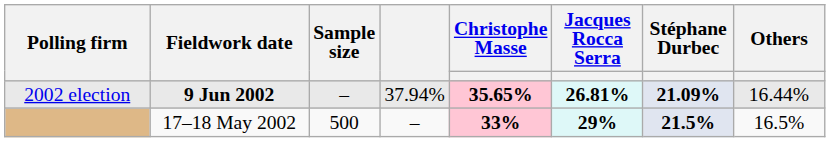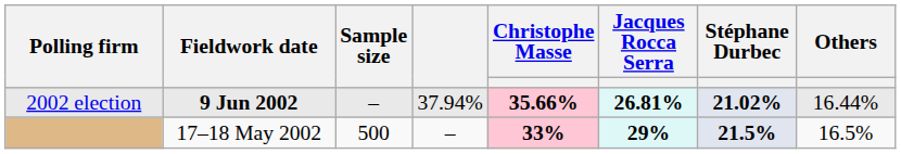2002 election | Christophe Masse: 35.65% -> 35.66%
2002 election | Stéphane Durbec: 21.09% -> 21.02%
